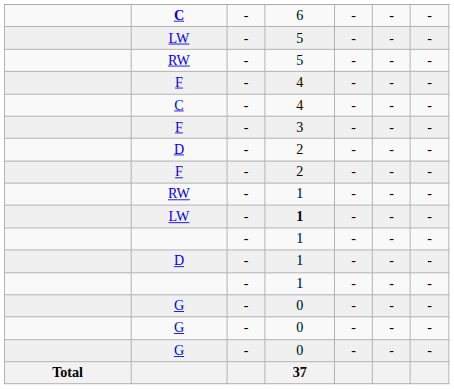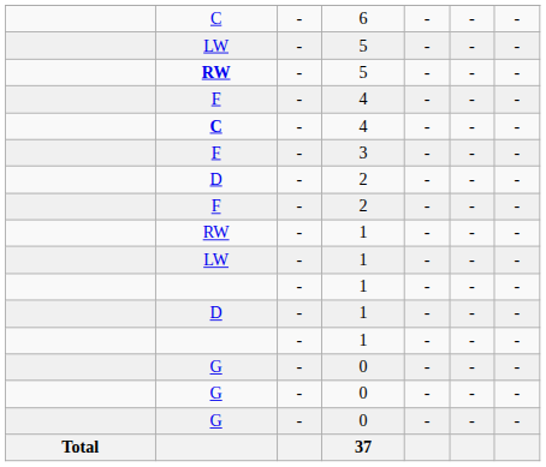C / 6 | column 2: bold -> normal
RW / 5 | column 2: normal -> bold
C / 4 | column 2: normal -> bold
LW / 1 | column 4: bold -> normal
